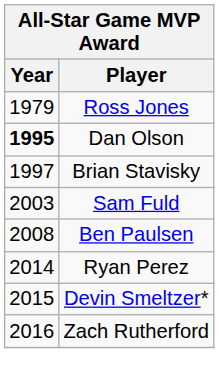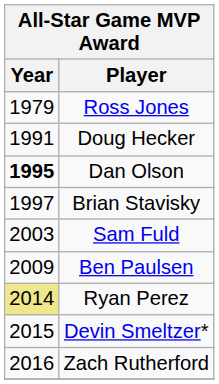+ row: 1991 | Doug Hecker
Ben Paulsen | Year: 2008 -> 2009
Ryan Perez | Year: no background -> khaki background
